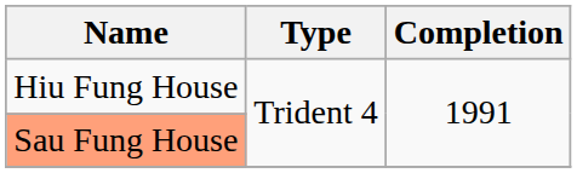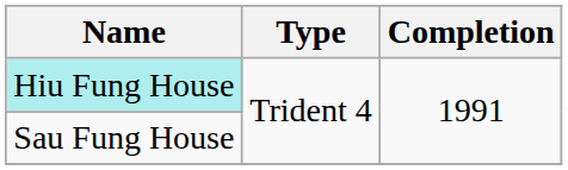Hiu Fung House | Name: no background -> paleturquoise background
Sau Fung House | Name: lightsalmon background -> no background
